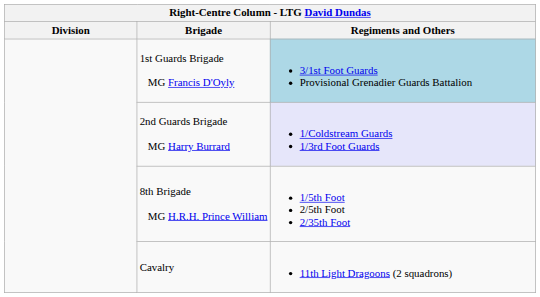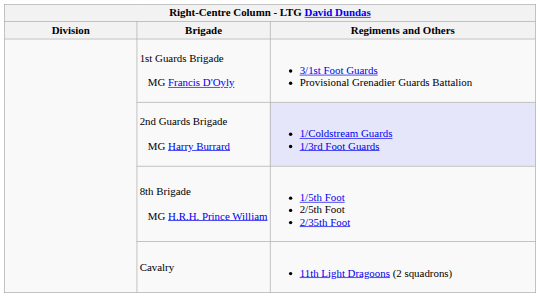1st Guards Brigade MG Francis D'Oyly | Regiments and Others: lightblue background -> no background
